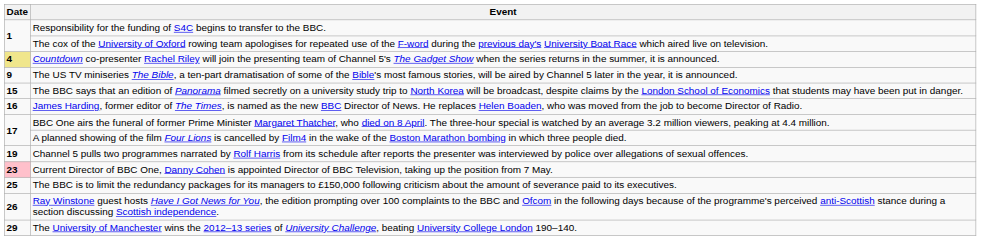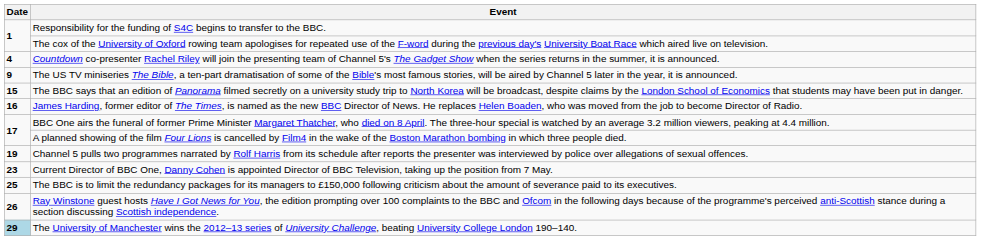row 4 | Date: khaki background -> no background
row 11 | Date: pink background -> no background
row 14 | Date: no background -> lightblue background
